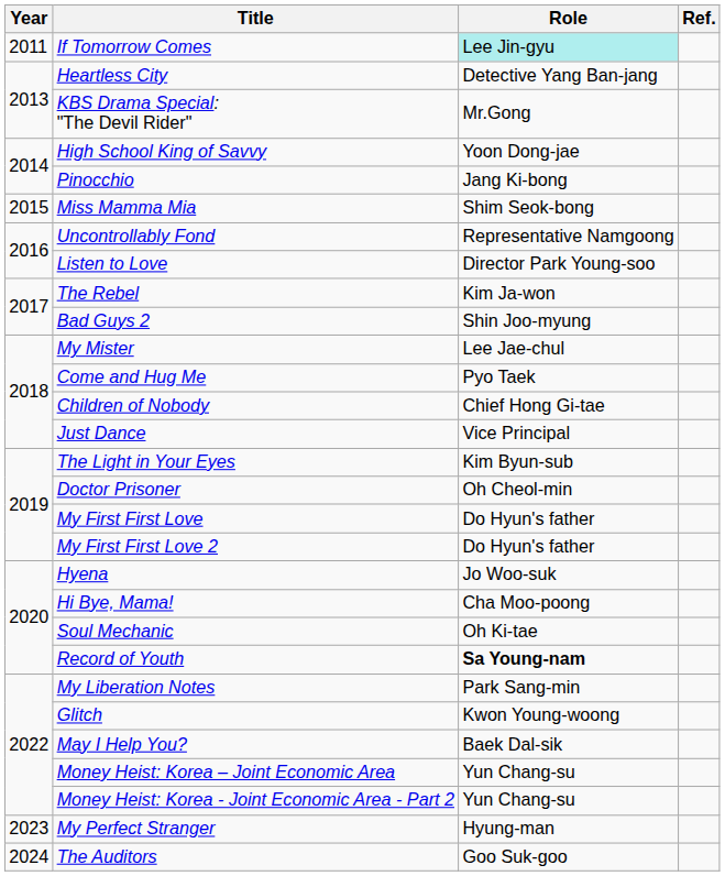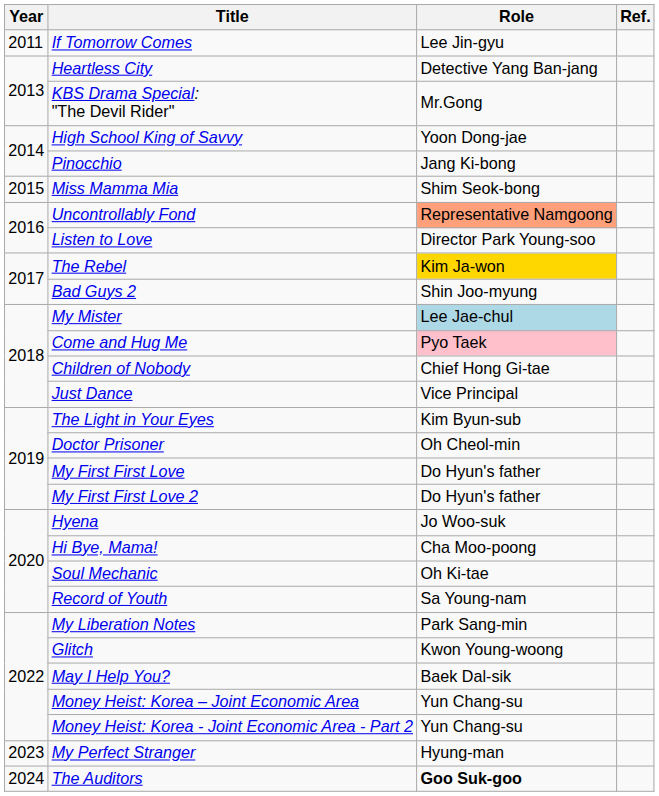If Tomorrow Comes | Role: paleturquoise background -> no background
Uncontrollably Fond | Role: no background -> lightsalmon background
The Rebel | Role: no background -> gold background
My Mister | Role: no background -> lightblue background
Come and Hug Me | Role: no background -> pink background
Record of Youth | Role: bold -> normal
The Auditors | Role: normal -> bold
